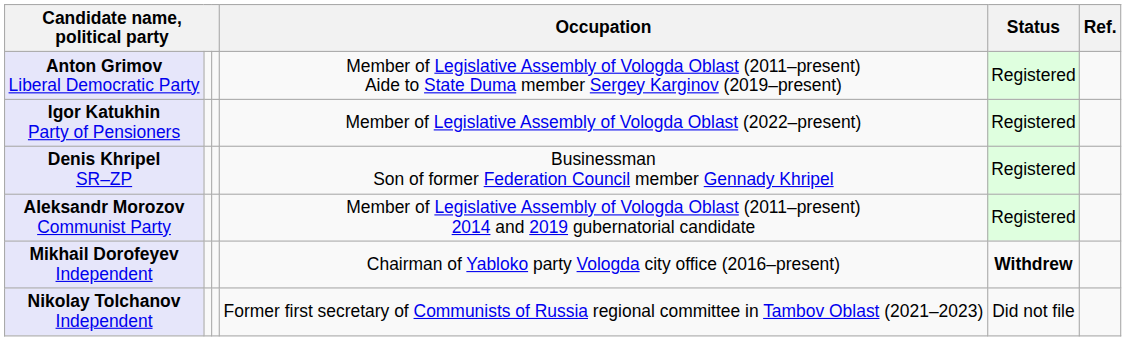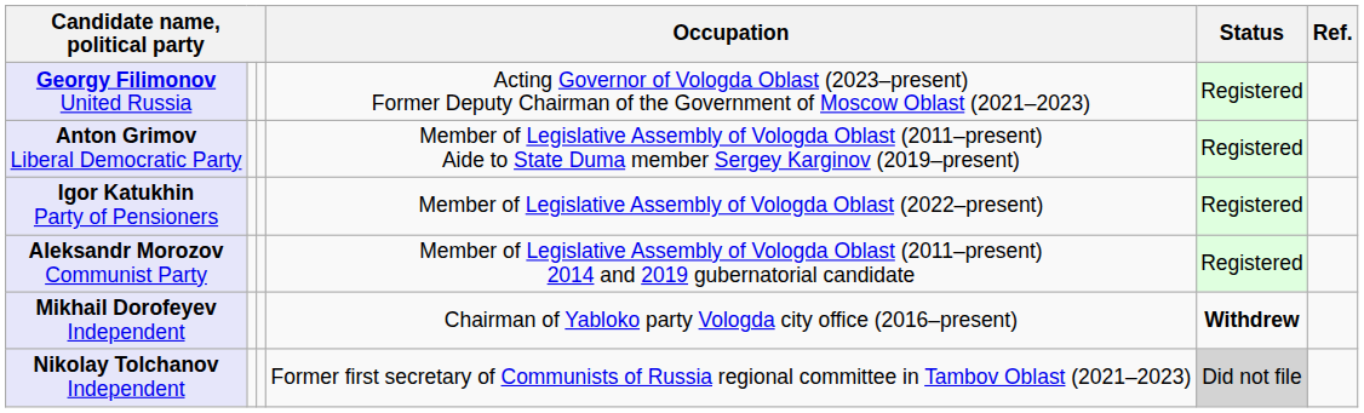+ row: Georgy Filimonov United Russia | Acting Governor of Vologda Oblast (2023–present) Former Deputy Chairman of the Government of Moscow Oblast (2021–2023) | Registered
- row: Denis Khripel SR–ZP | Businessman Son of former Federation Council member Gennady Khripel | Registered
Nikolay Tolchanov Independent | Status: no background -> lightgrey background
